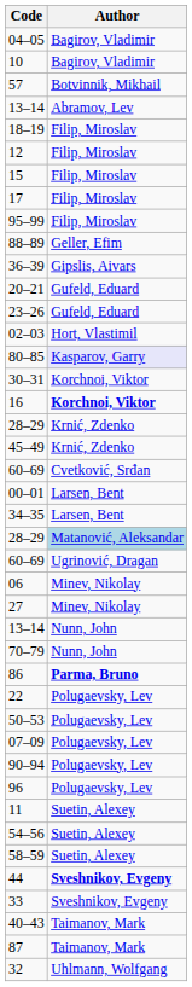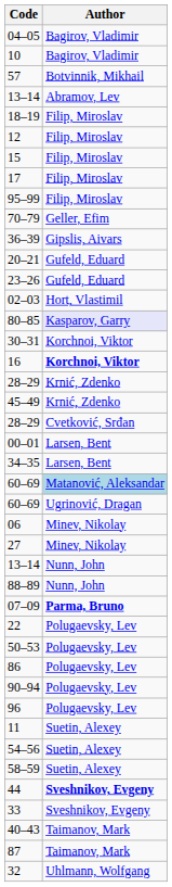row 11 | Code: 88–89 -> 70–79
row 21 | Code: 60–69 -> 28–29
row 24 | Code: 28–29 -> 60–69
row 29 | Code: 70–79 -> 88–89
row 30 | Code: 86 -> 07–09
row 33 | Code: 07–09 -> 86
